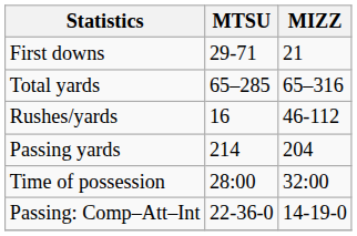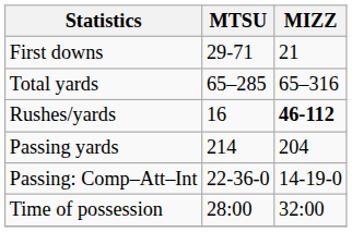Rushes/yards | MIZZ: normal -> bold
rows swapped: Passing: Comp–Att–Int <-> Time of possession
